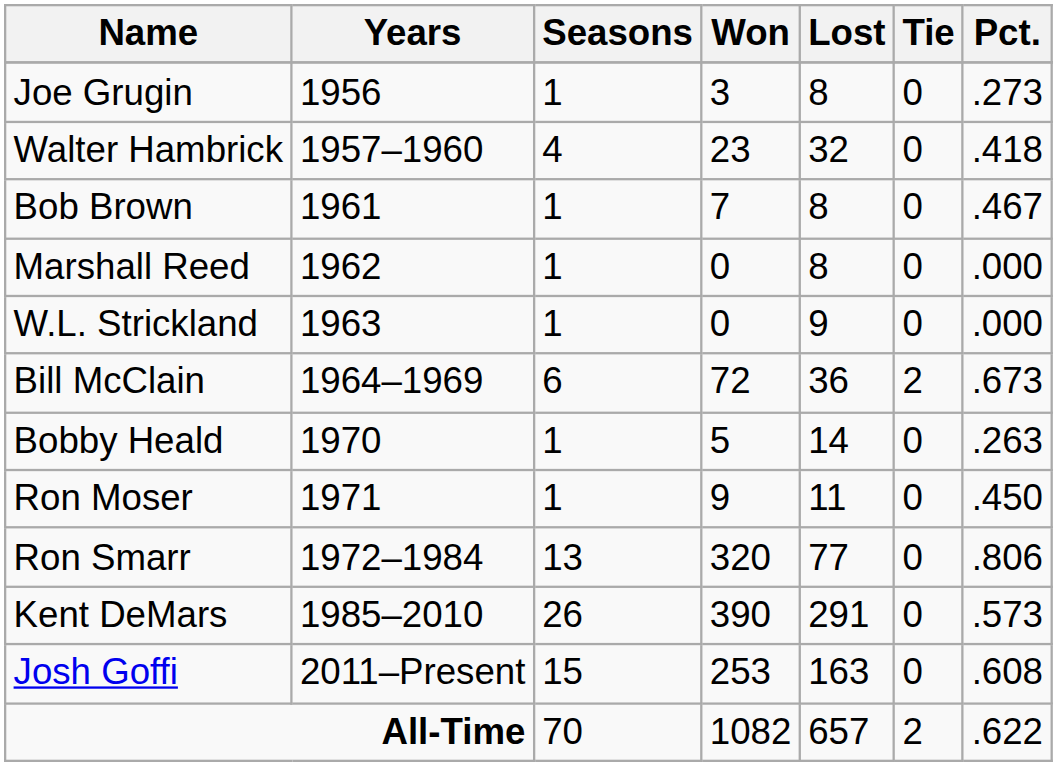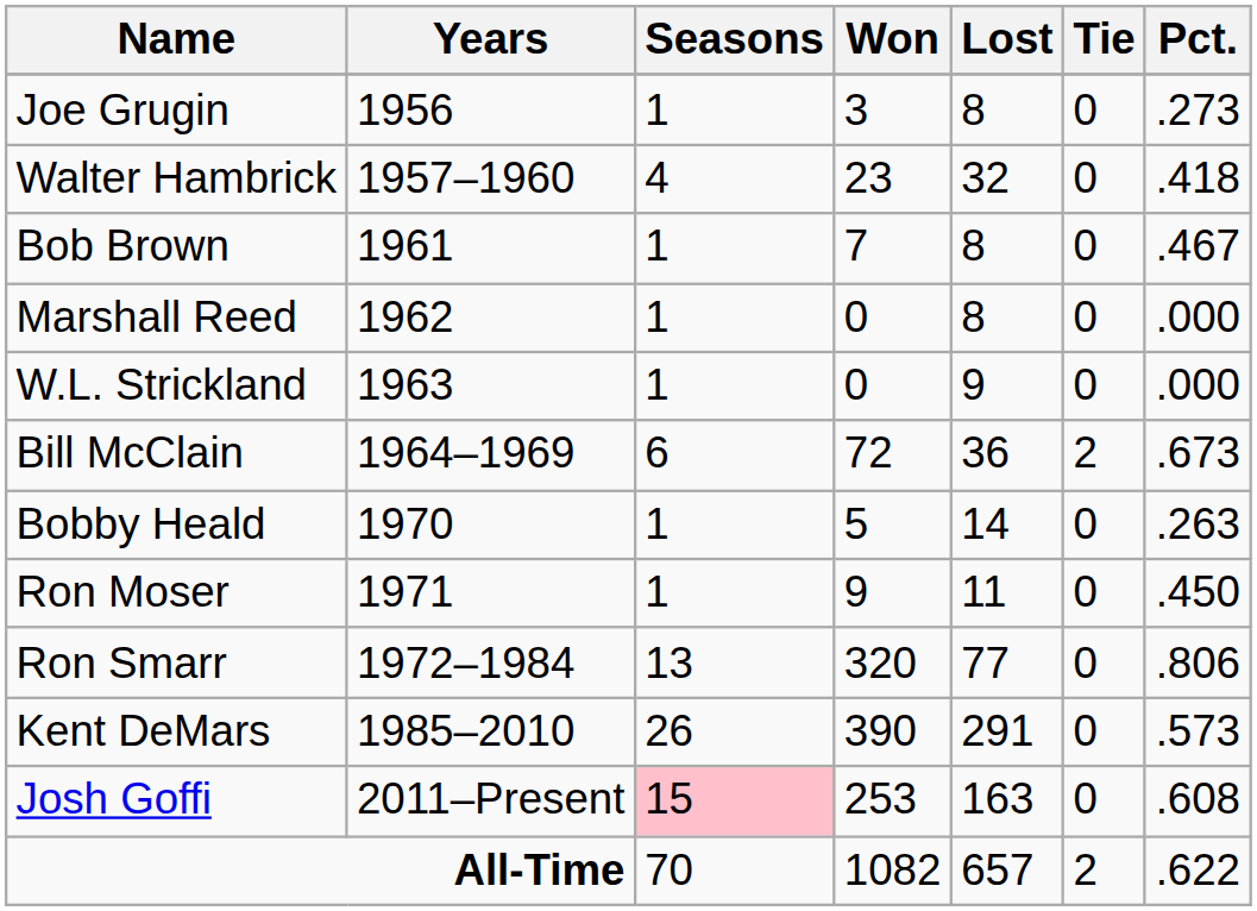Josh Goffi | Seasons: no background -> pink background
